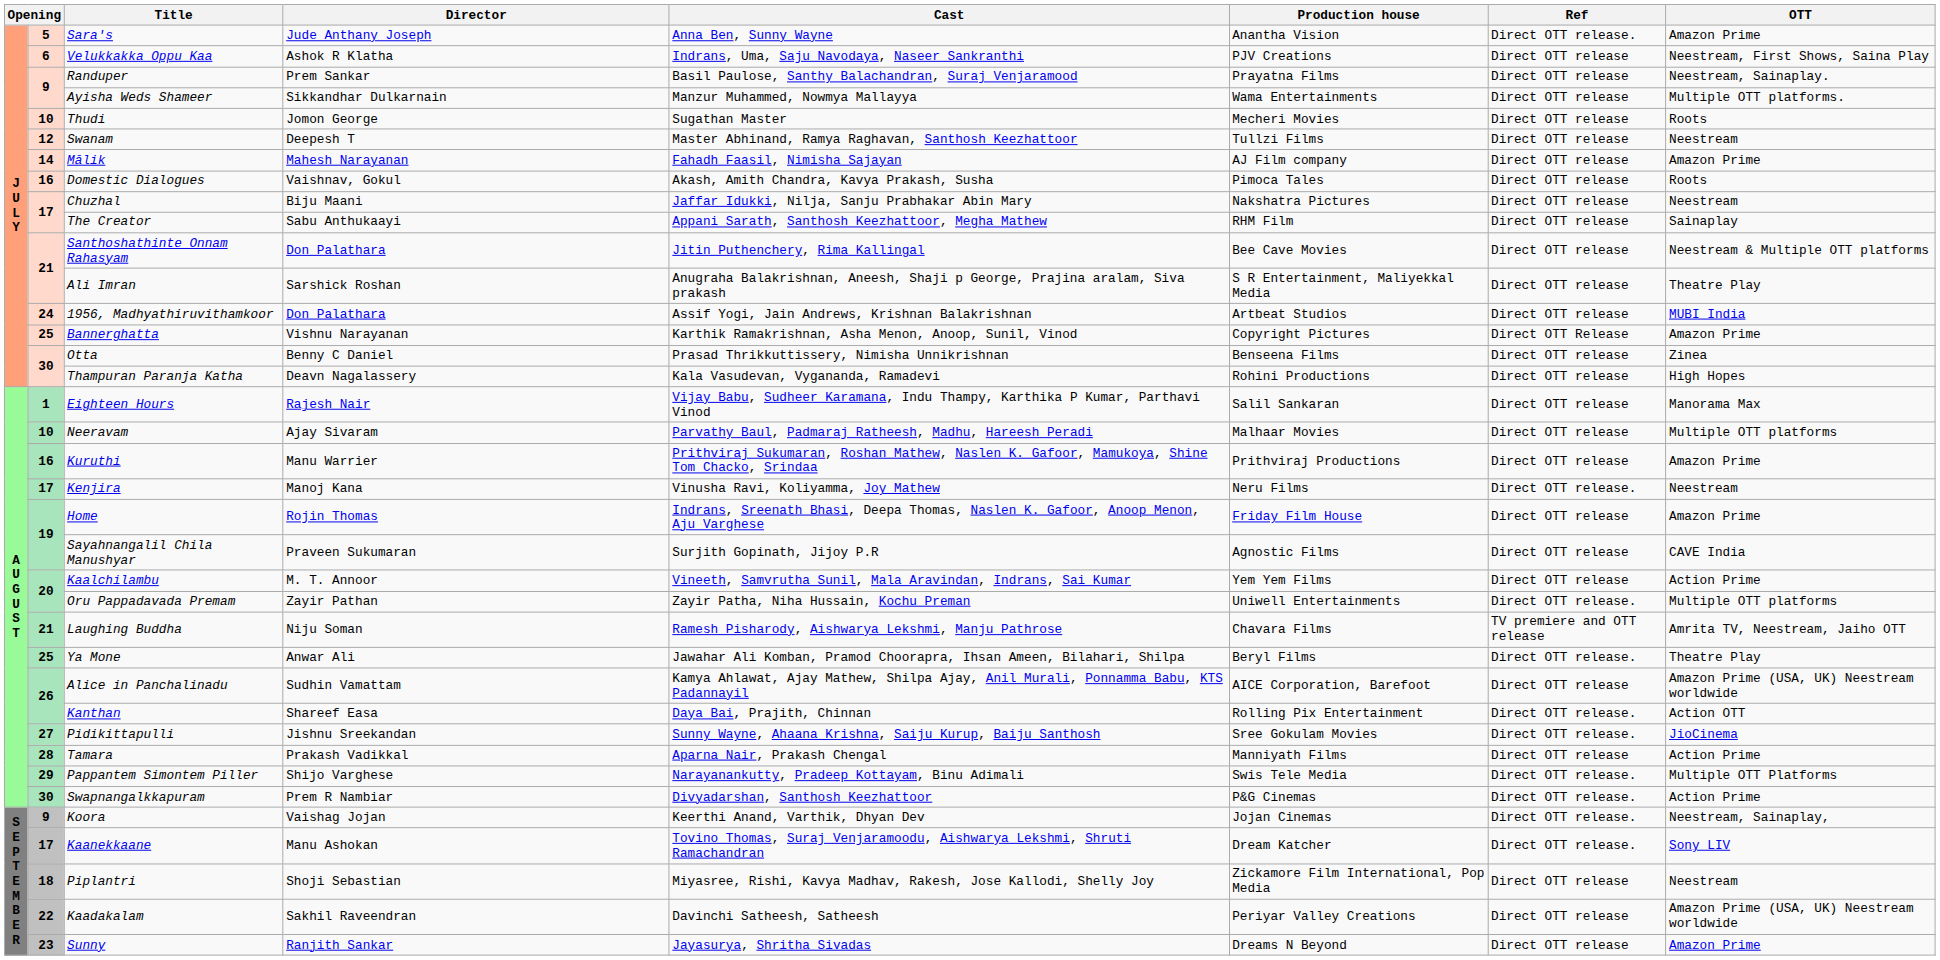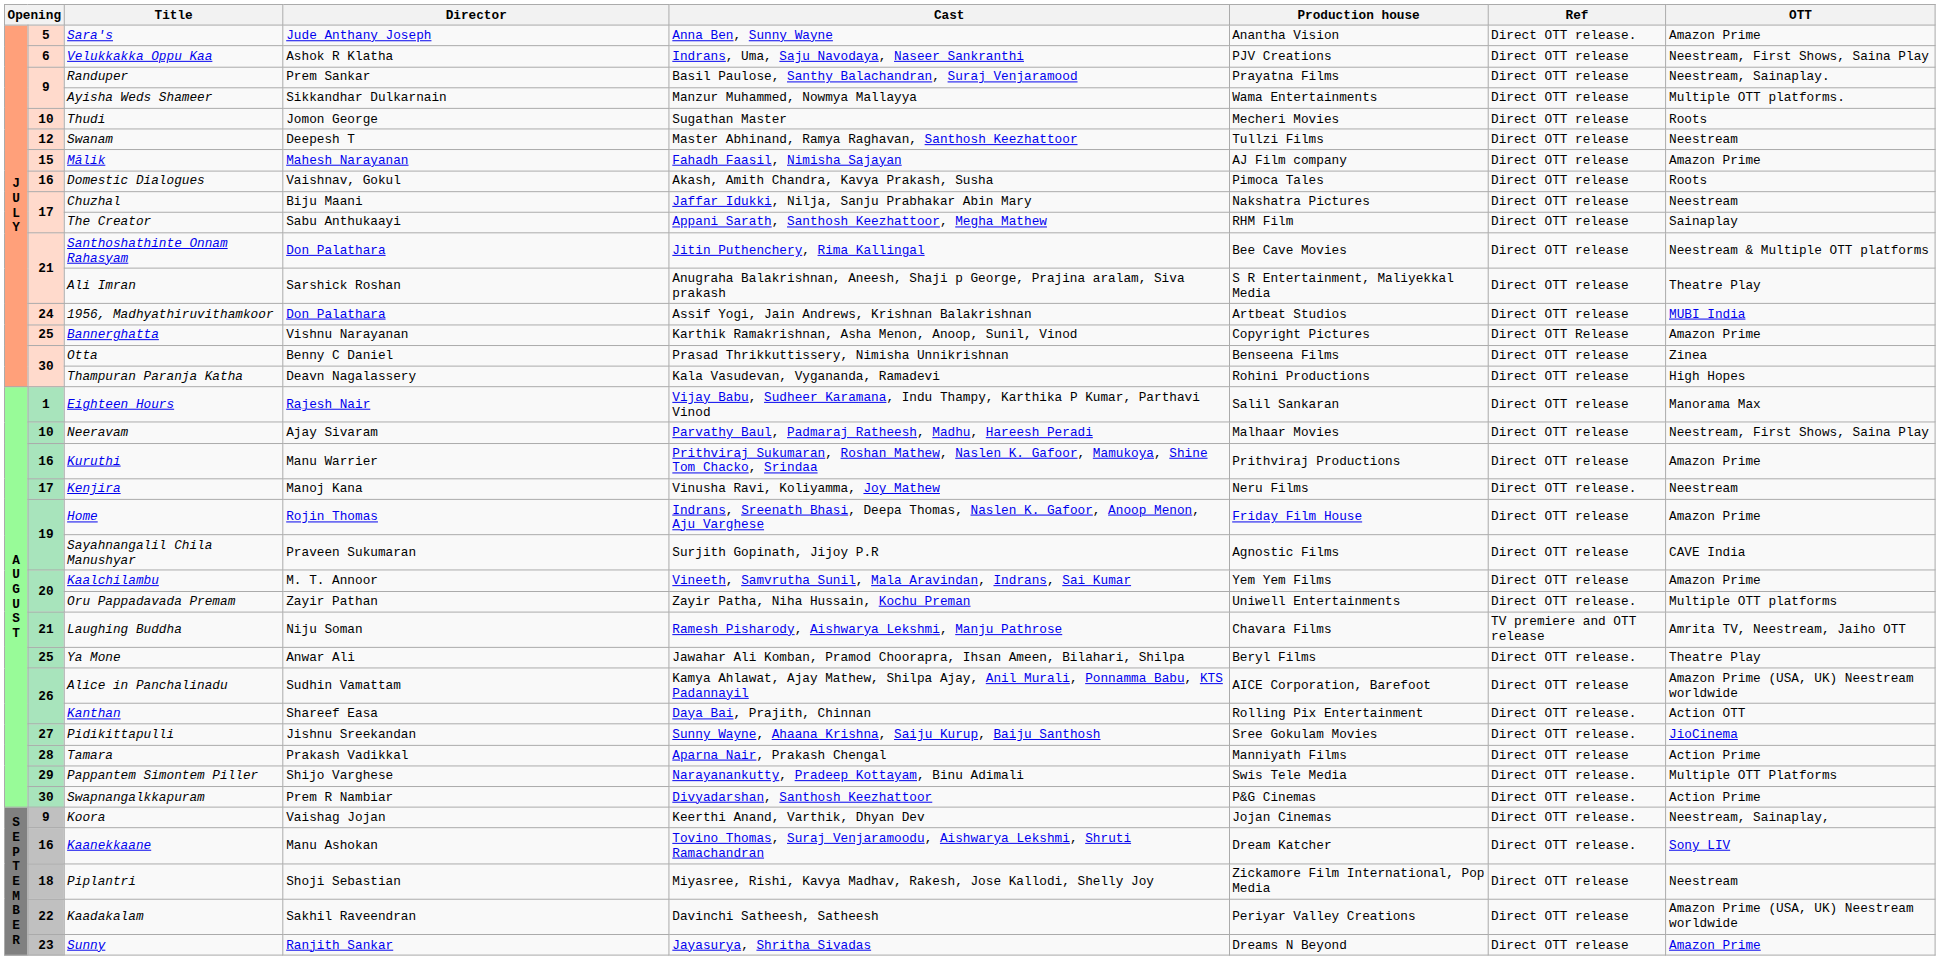Mālik | column 2: 14 -> 15
Neeravam | OTT: Multiple OTT platforms -> Neestream, First Shows, Saina Play
Kaalchilambu | OTT: Action Prime -> Amazon Prime
Kaanekkaane | column 2: 17 -> 16
